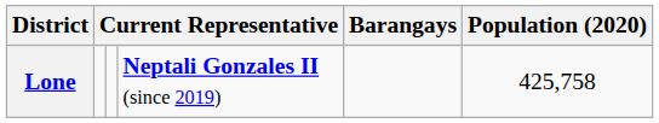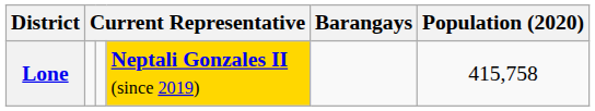Lone | column 4: no background -> gold background
Lone | Population (2020): 425,758 -> 415,758
